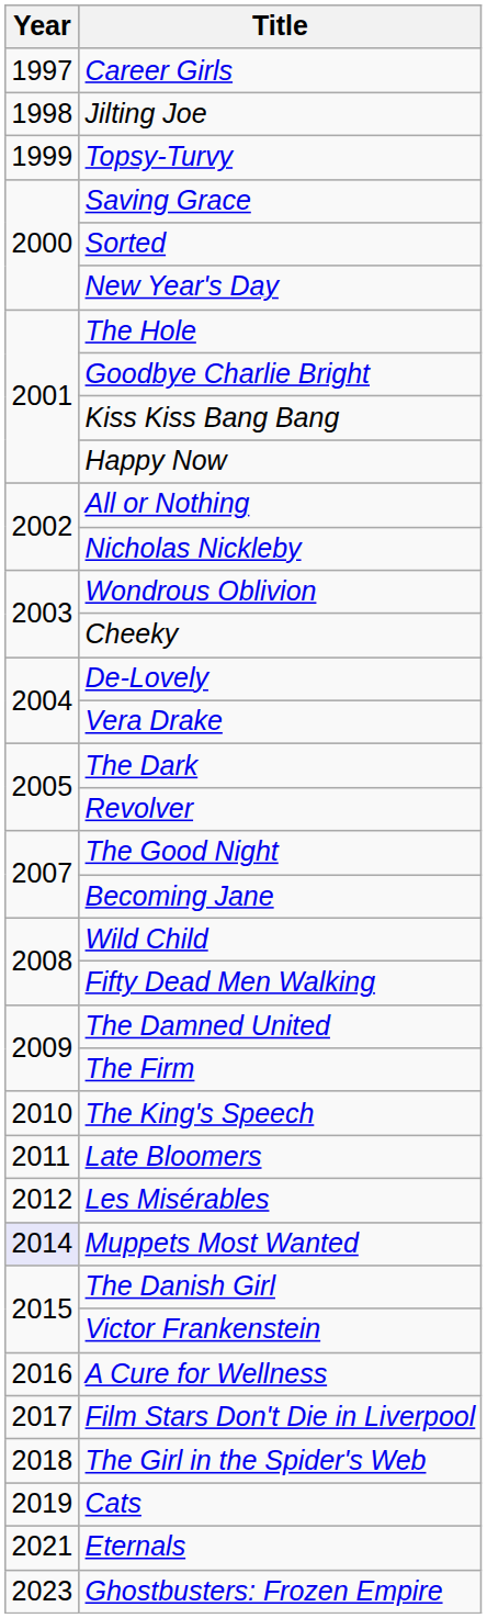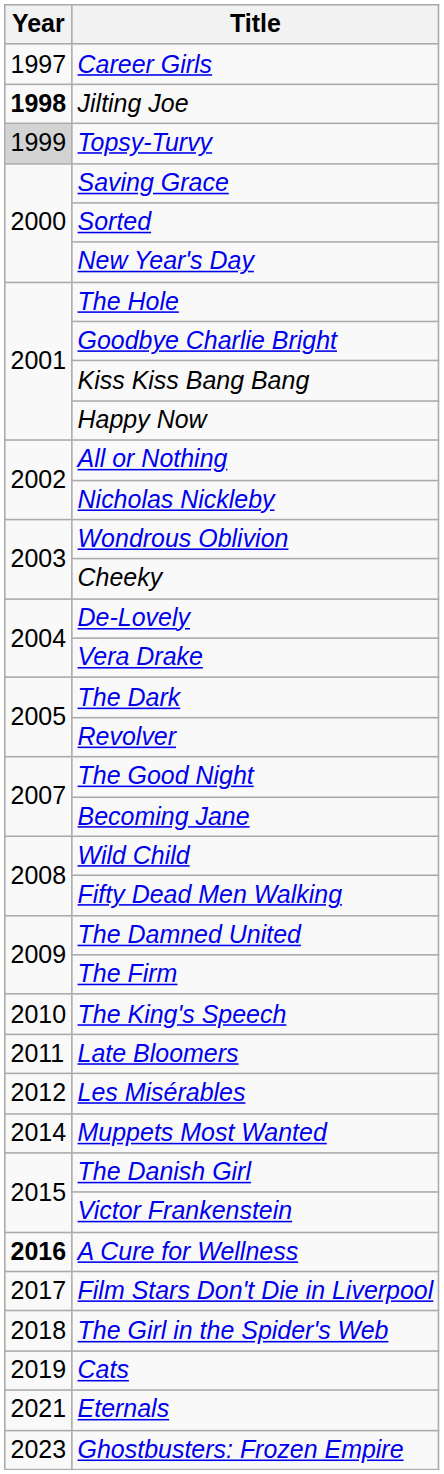Jilting Joe | Year: normal -> bold
Topsy-Turvy | Year: no background -> lightgrey background
Muppets Most Wanted | Year: lavender background -> no background
A Cure for Wellness | Year: normal -> bold
